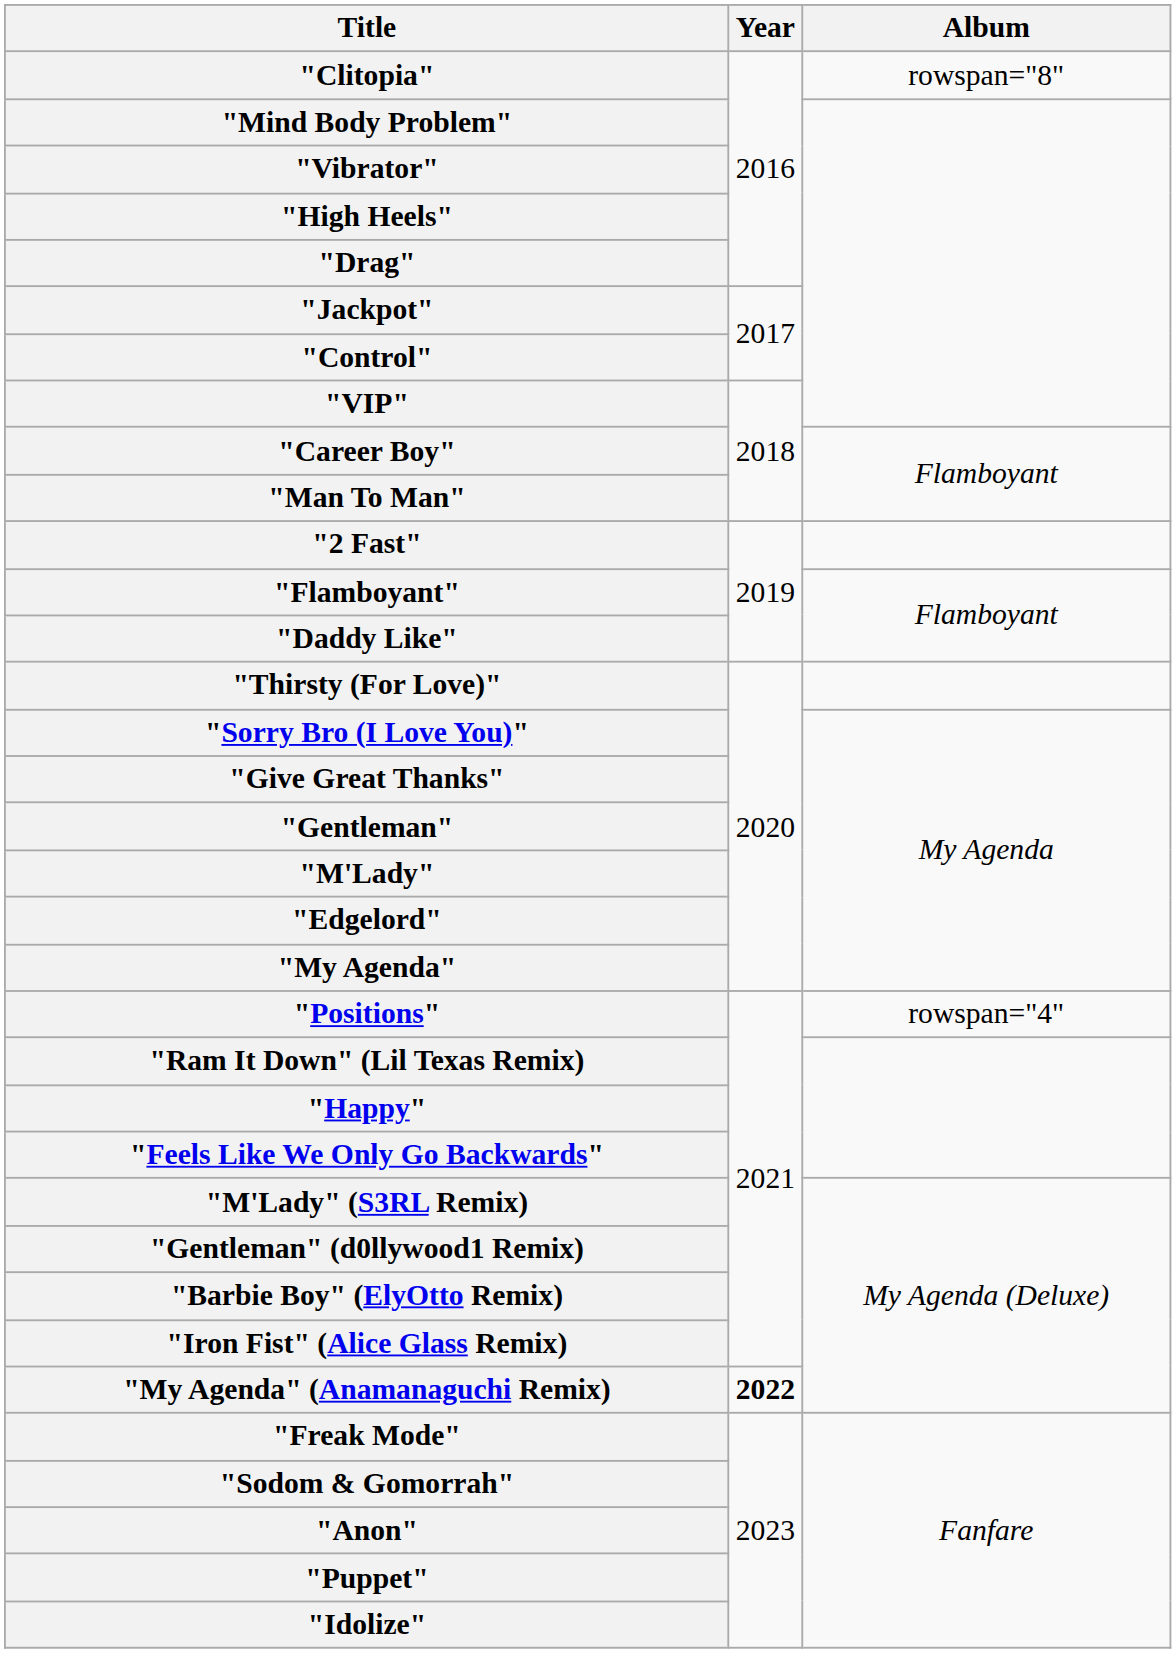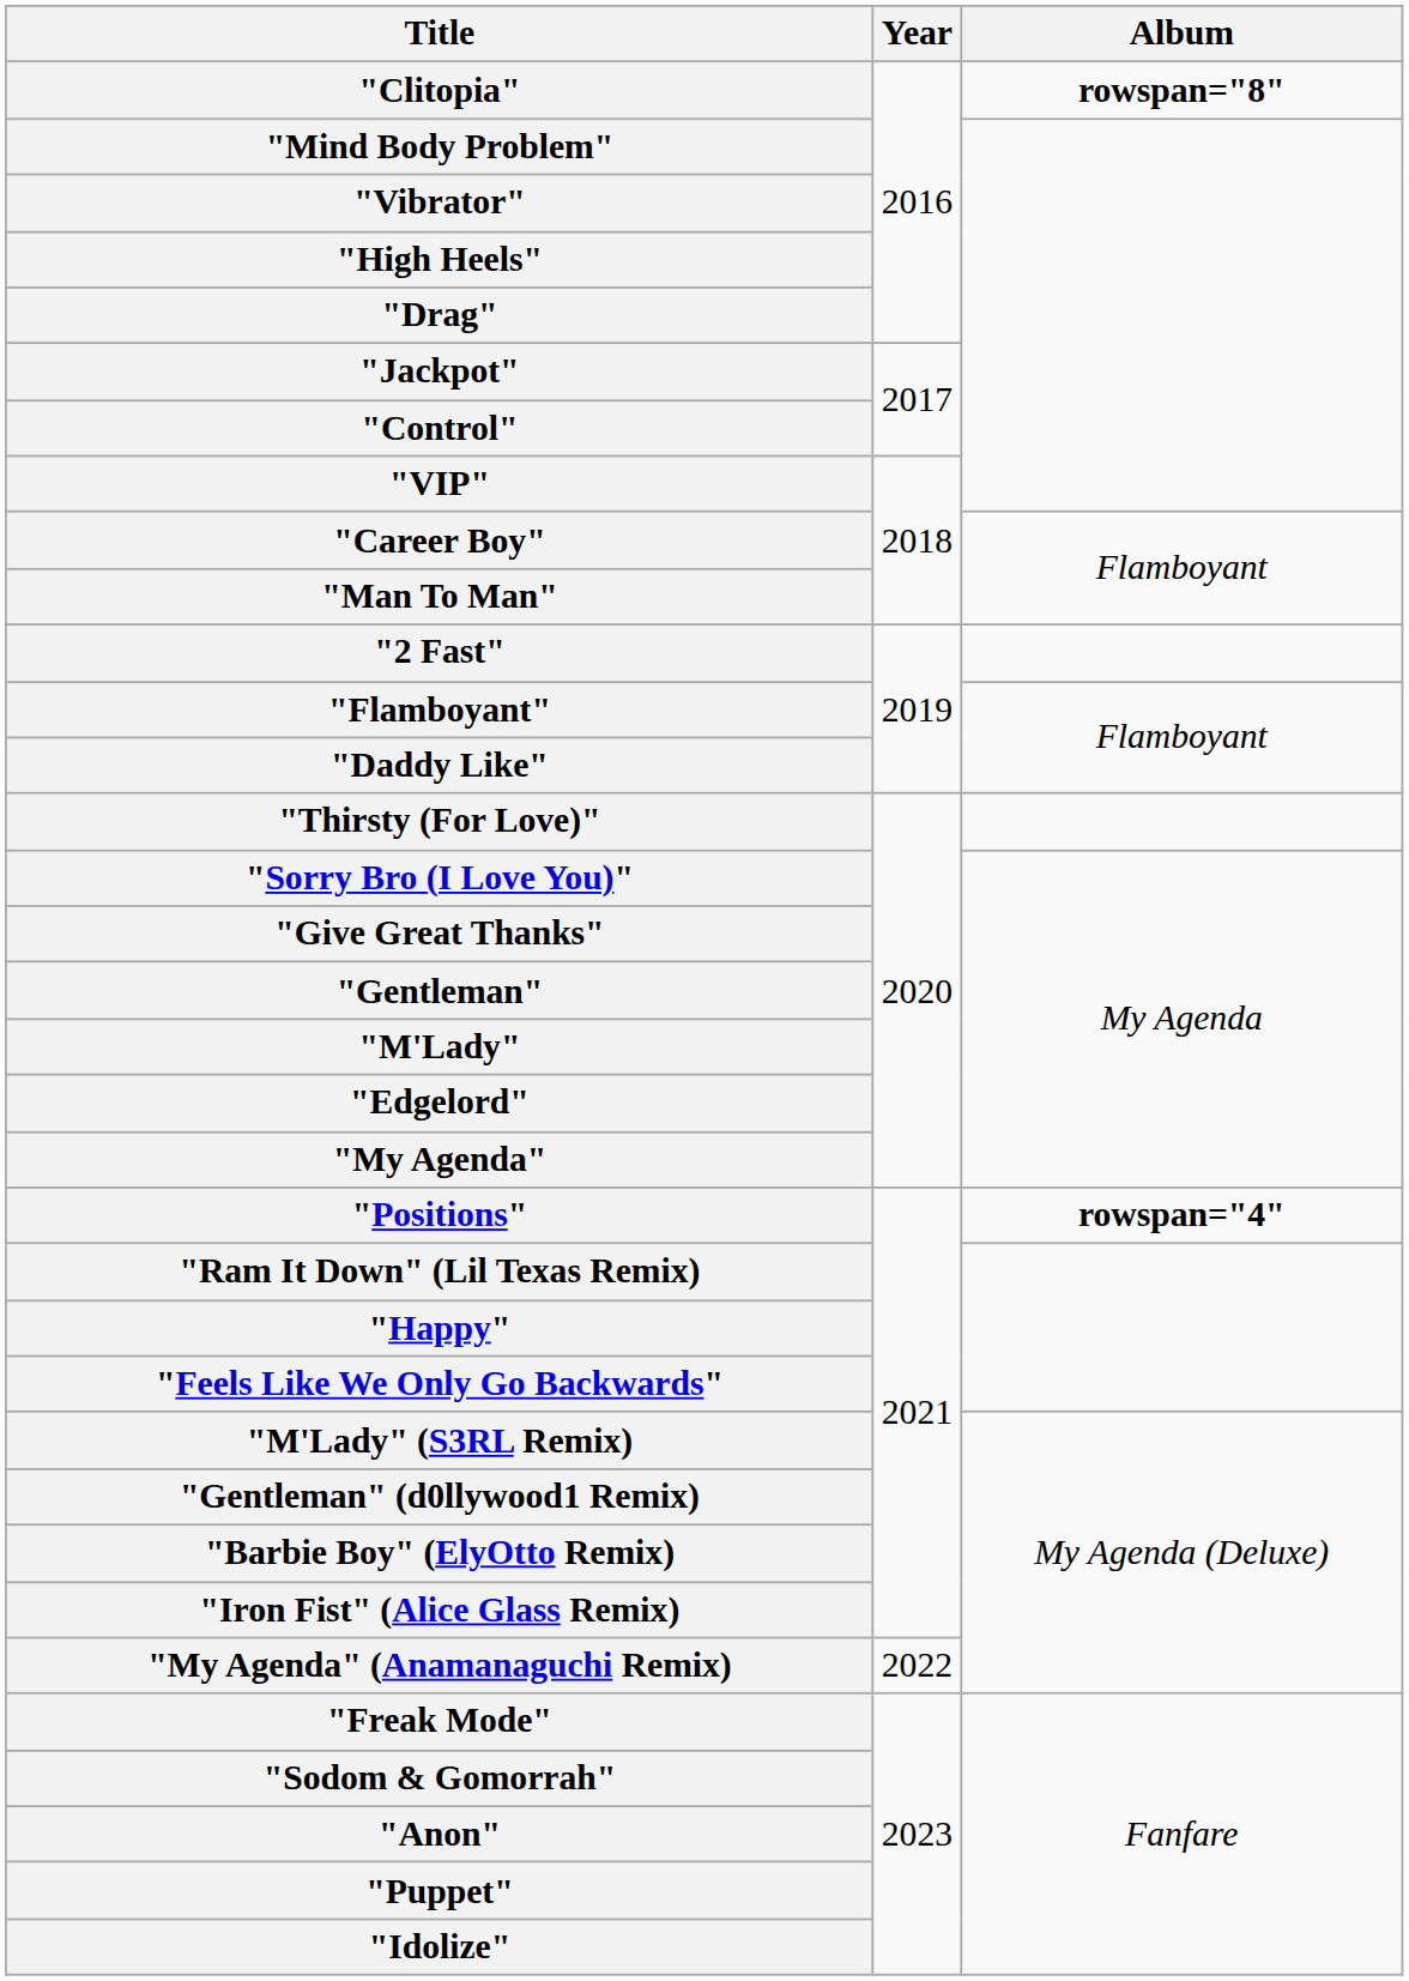"Clitopia" | Album: normal -> bold
"Positions" | Album: normal -> bold
"My Agenda" (Anamanaguchi Remix) | Year: bold -> normal
